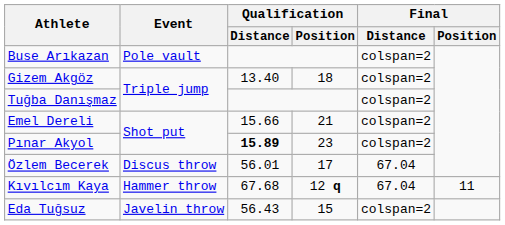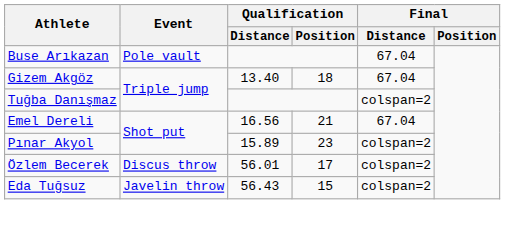Buse Arıkazan | Final / Distance: colspan=2 -> 67.04
Gizem Akgöz | Final / Distance: colspan=2 -> 67.04
Emel Dereli | Qualification / Distance: 15.66 -> 16.56
Emel Dereli | Final / Distance: colspan=2 -> 67.04
Pınar Akyol | Qualification / Distance: bold -> normal
Özlem Becerek | Final / Distance: 67.04 -> colspan=2
- row: Kıvılcım Kaya | Hammer throw | 67.68 | 12 q | 67.04 | 11
